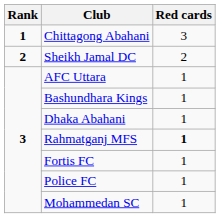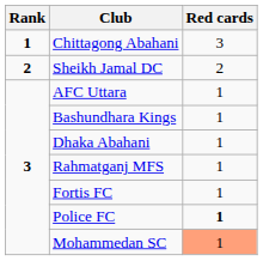Rahmatganj MFS | Red cards: bold -> normal
Police FC | Red cards: normal -> bold
Mohammedan SC | Red cards: no background -> lightsalmon background
